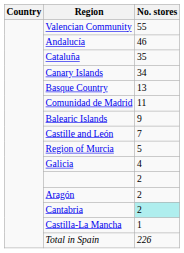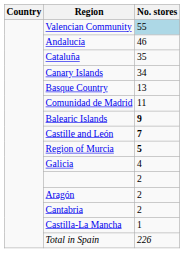Valencian Community | No. stores: no background -> lightblue background
Balearic Islands | No. stores: normal -> bold
Castille and León | No. stores: normal -> bold
Region of Murcia | No. stores: normal -> bold
Cantabria | No. stores: paleturquoise background -> no background
